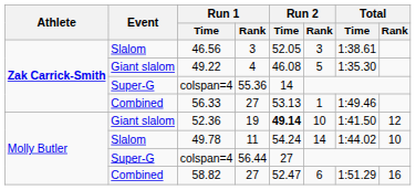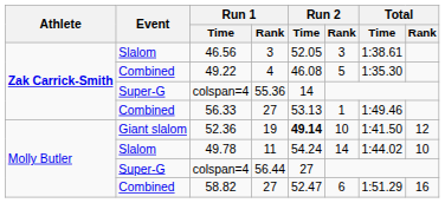49.22 | Event: Giant slalom -> Combined
